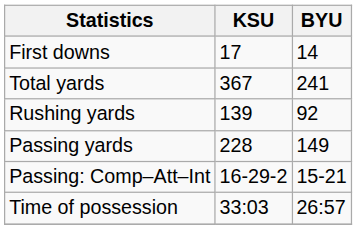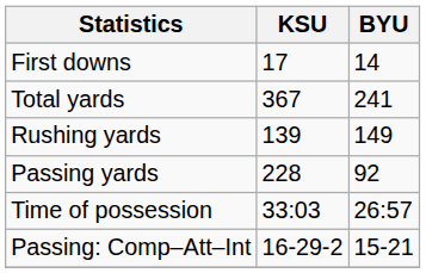Rushing yards | BYU: 92 -> 149
Passing yards | BYU: 149 -> 92
rows swapped: Passing: Comp–Att–Int <-> Time of possession
